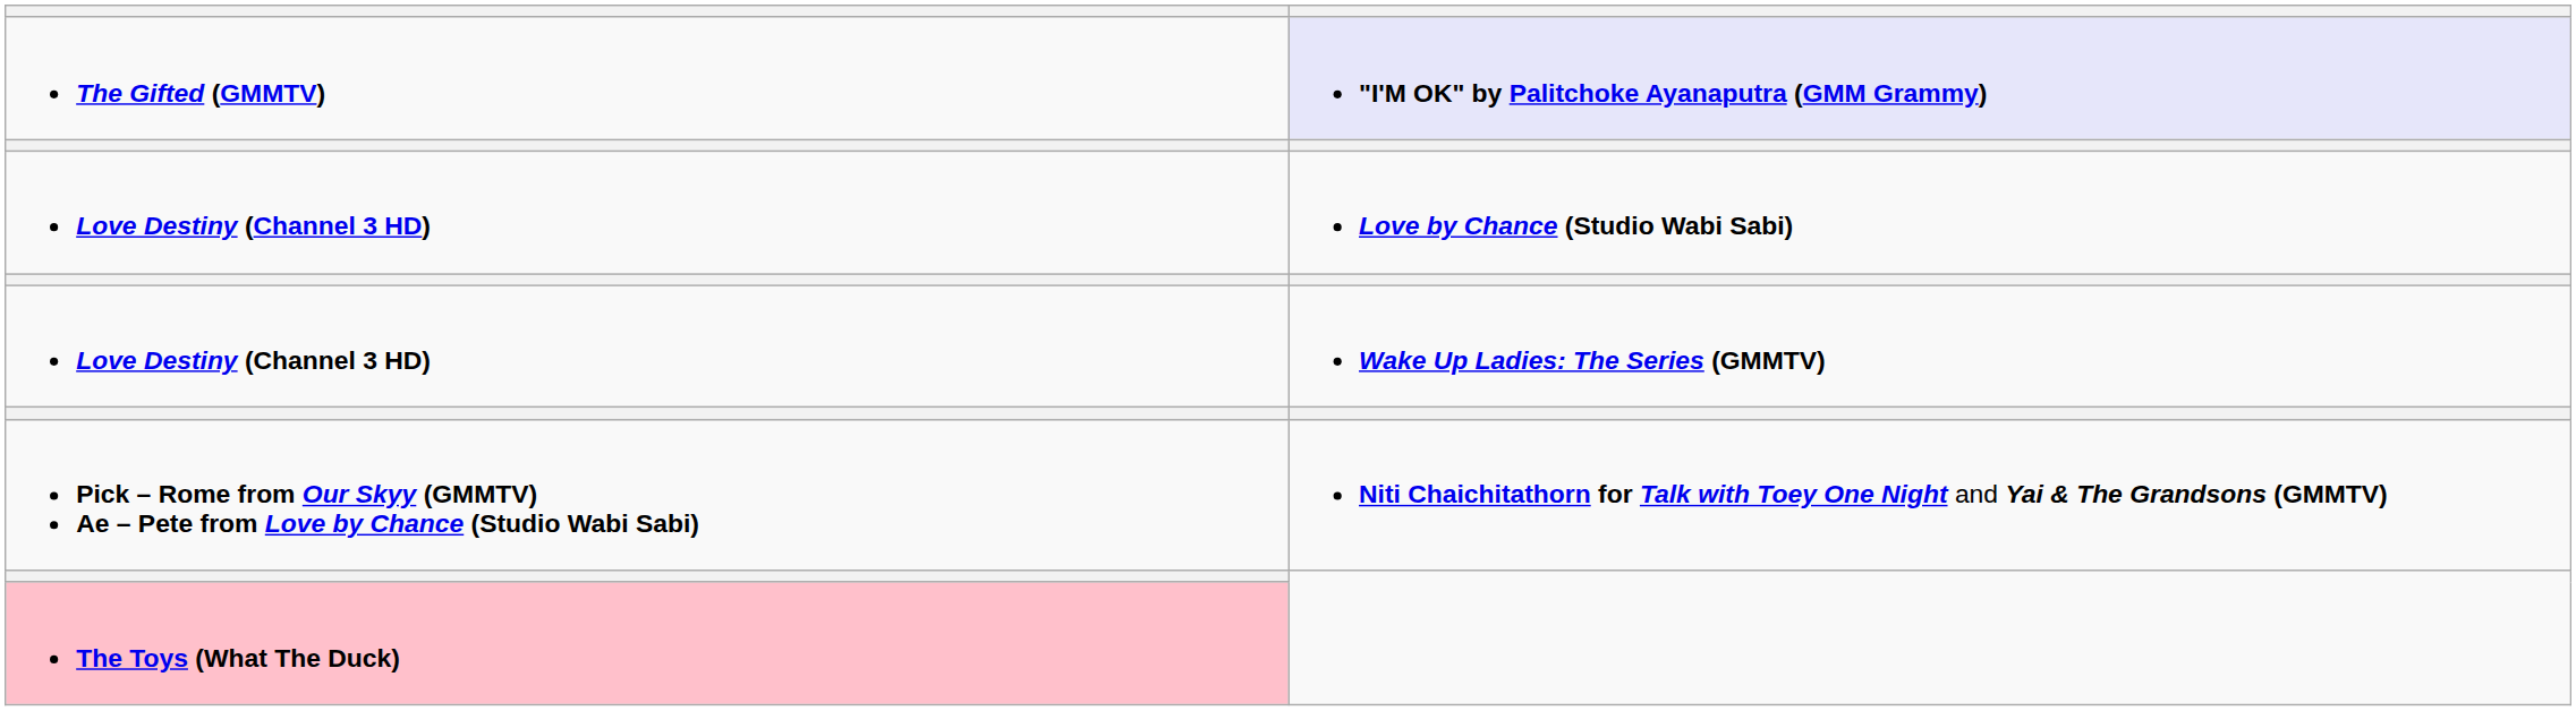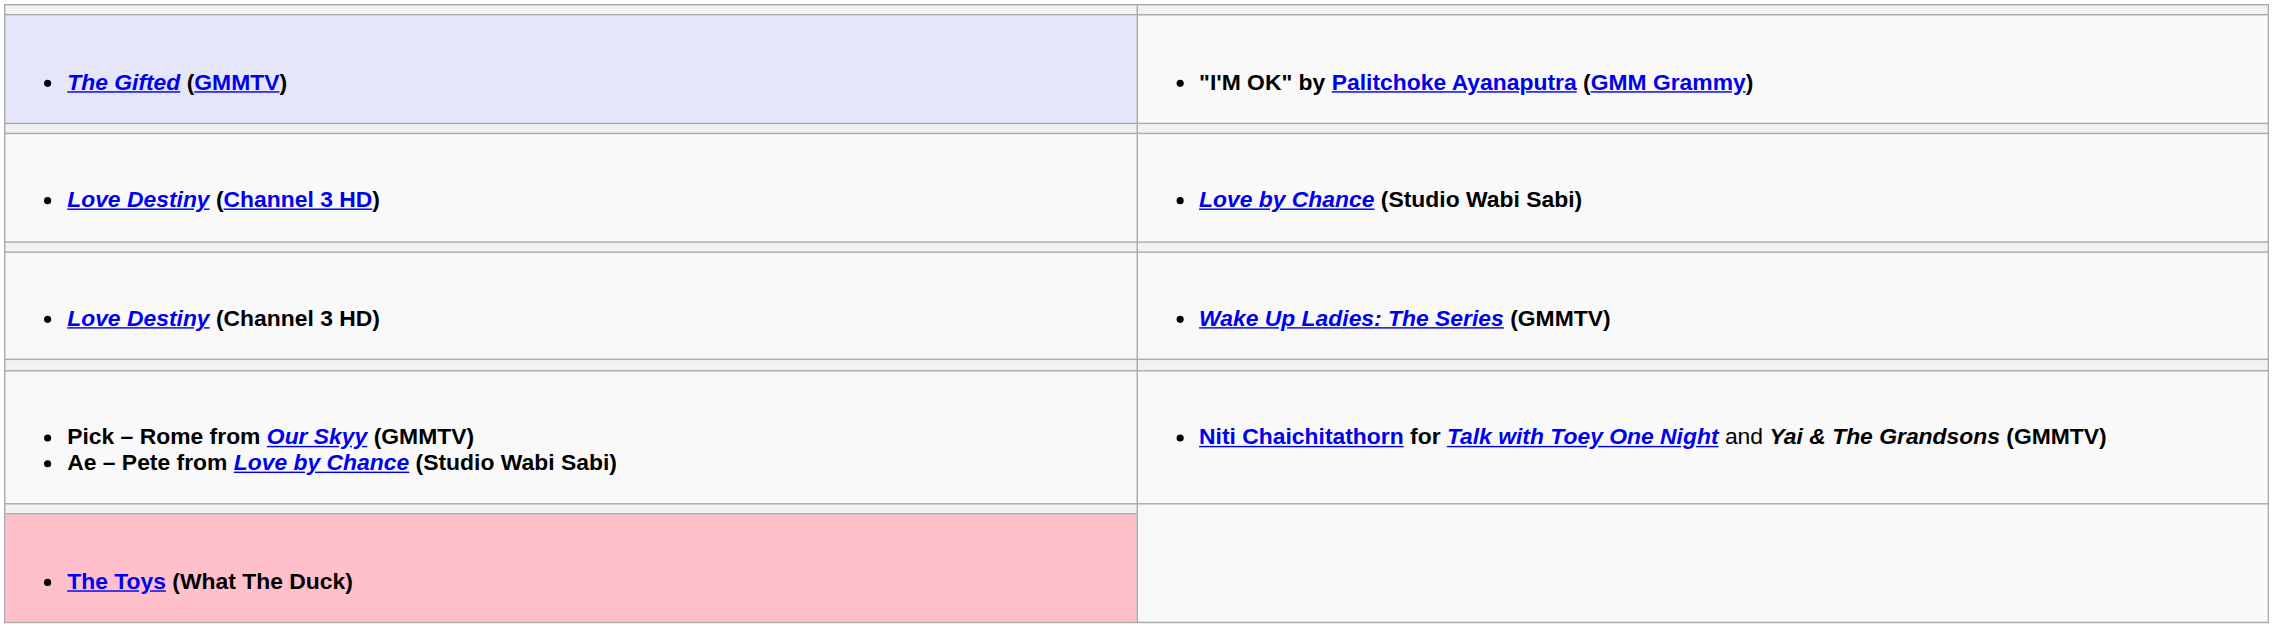row 2 | column 1: no background -> lavender background
row 2 | column 2: lavender background -> no background
